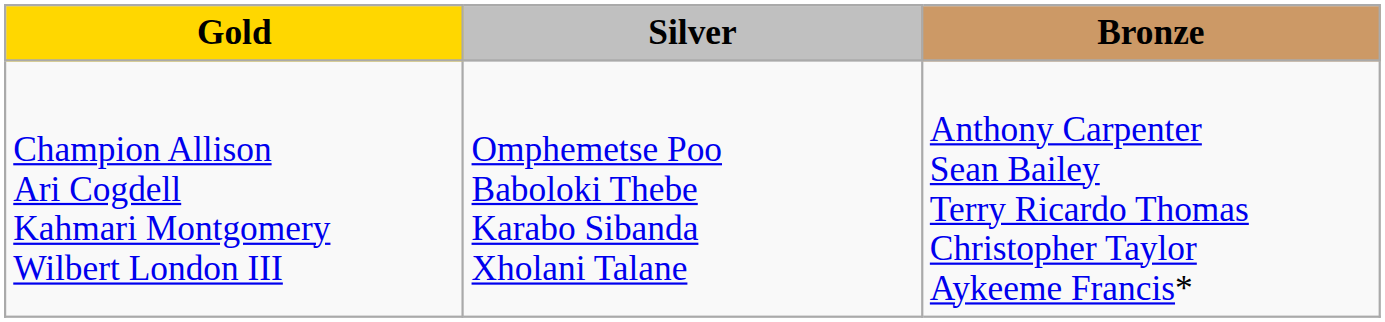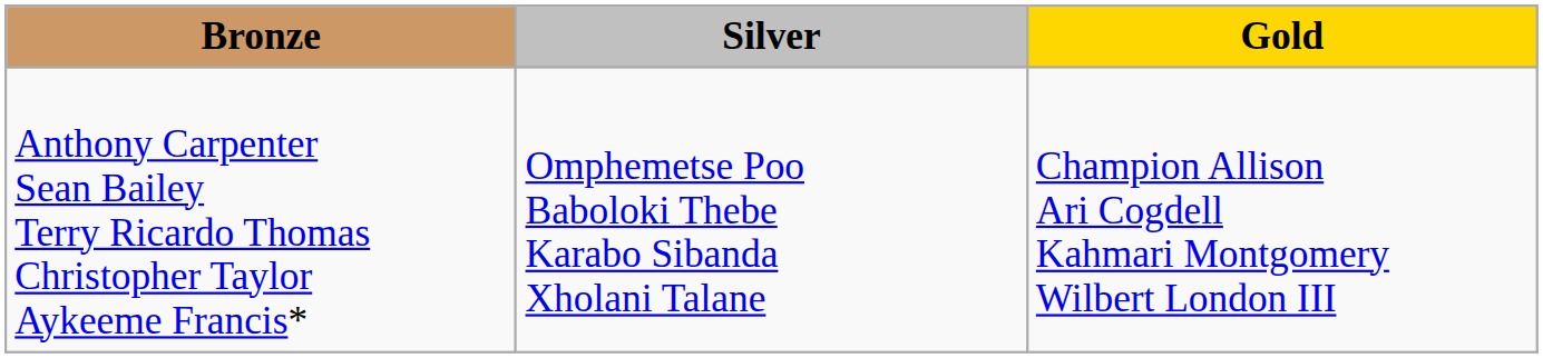columns swapped: Gold <-> Bronze
